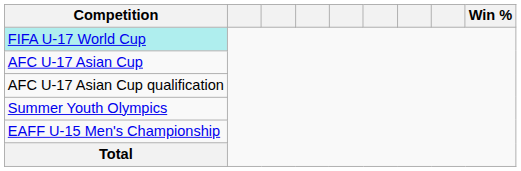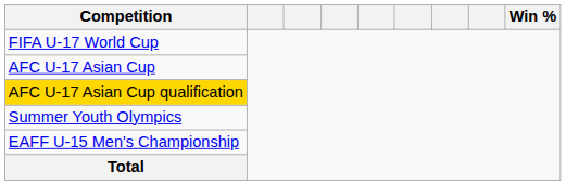FIFA U-17 World Cup | Competition: paleturquoise background -> no background
AFC U-17 Asian Cup qualification | Competition: no background -> gold background
